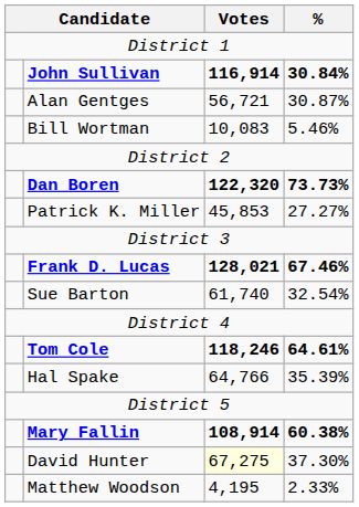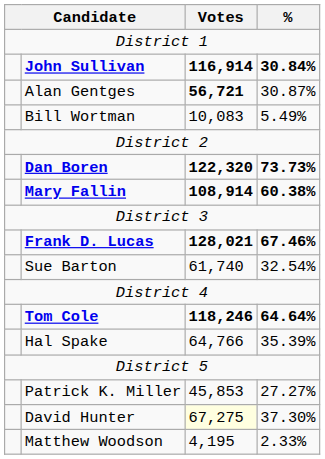Alan Gentges | Votes: normal -> bold
Bill Wortman | %: 5.46% -> 5.49%
rows swapped: Patrick K. Miller <-> Mary Fallin
Tom Cole | %: 64.61% -> 64.64%
